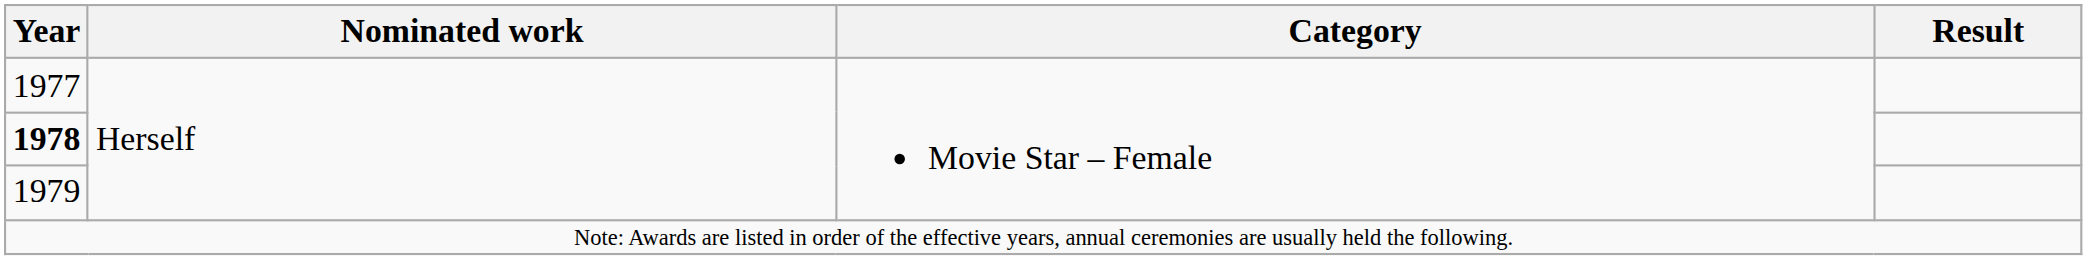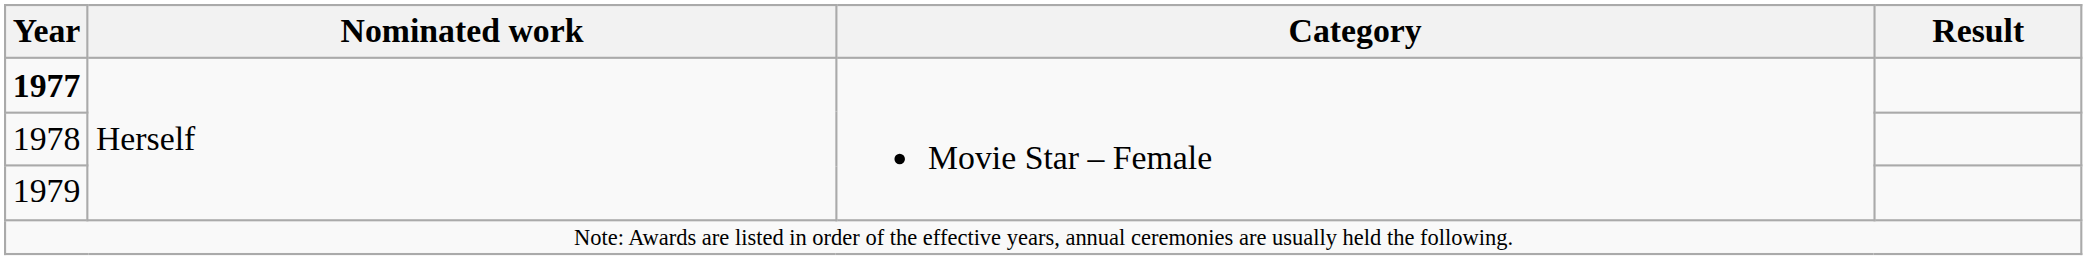1977 | Year: normal -> bold
1978 | Year: bold -> normal
